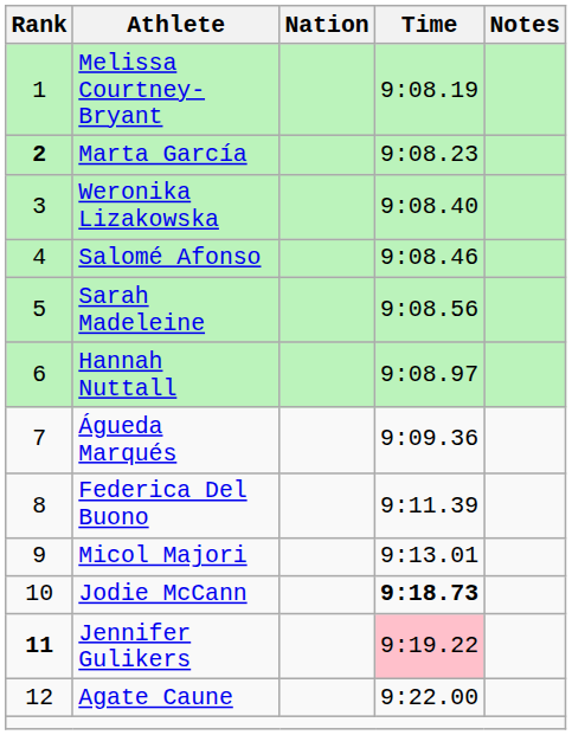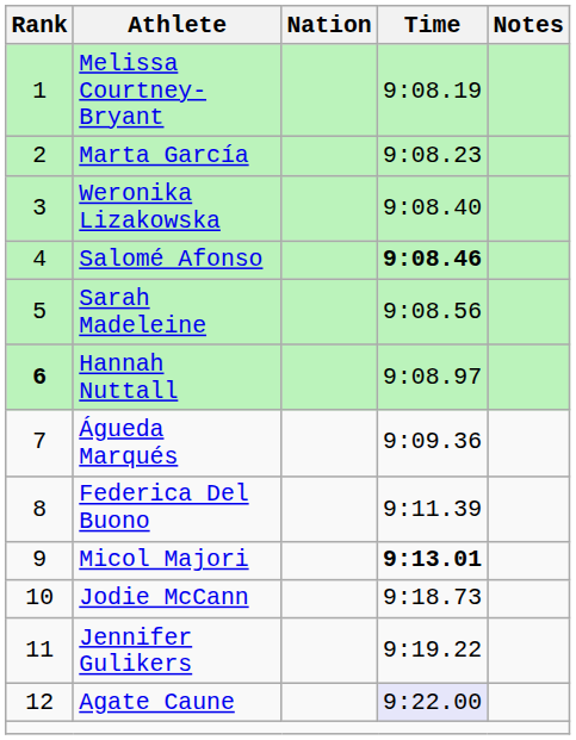Marta García | Rank: bold -> normal
Salomé Afonso | Time: normal -> bold
Hannah Nuttall | Rank: normal -> bold
Micol Majori | Time: normal -> bold
Jodie McCann | Time: bold -> normal
Jennifer Gulikers | Rank: bold -> normal
Jennifer Gulikers | Time: pink background -> no background
Agate Caune | Time: no background -> lavender background
